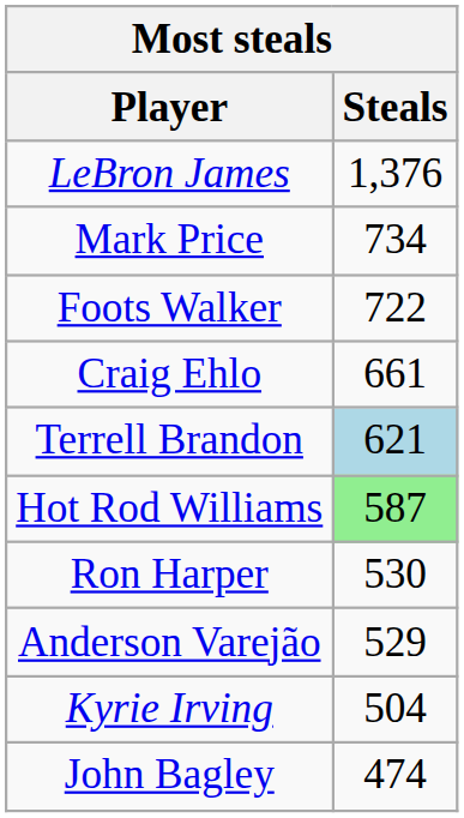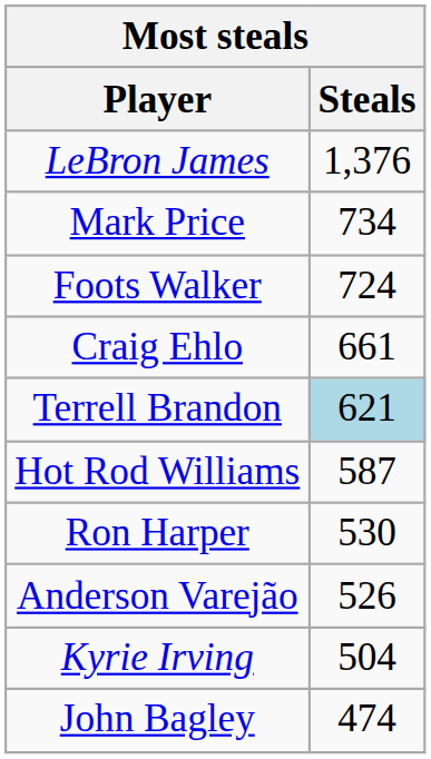Foots Walker | Steals: 722 -> 724
Hot Rod Williams | Steals: lightgreen background -> no background
Anderson Varejão | Steals: 529 -> 526
